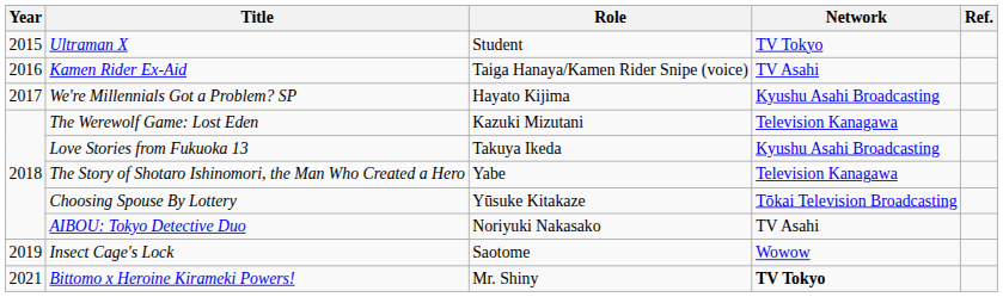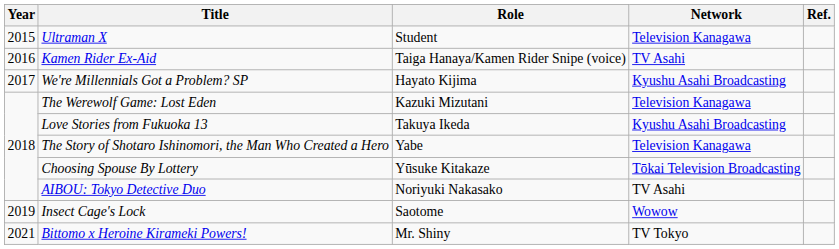Ultraman X | Network: TV Tokyo -> Television Kanagawa
Bittomo x Heroine Kirameki Powers! | Network: bold -> normal
